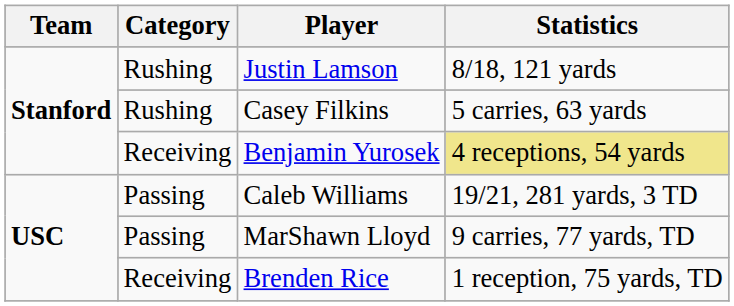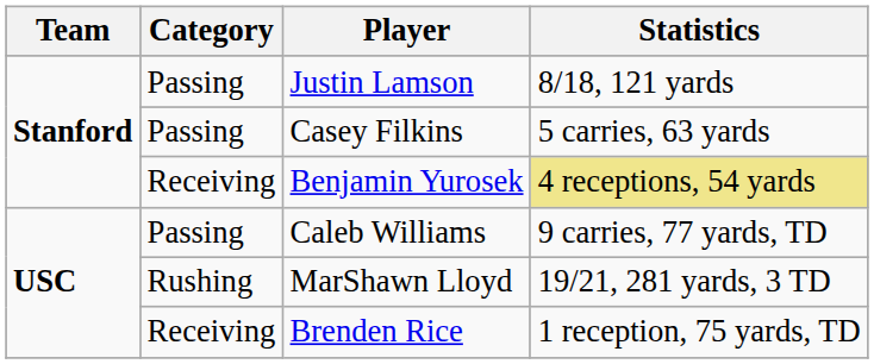Justin Lamson | Category: Rushing -> Passing
Casey Filkins | Category: Rushing -> Passing
Caleb Williams | Statistics: 19/21, 281 yards, 3 TD -> 9 carries, 77 yards, TD
MarShawn Lloyd | Category: Passing -> Rushing
MarShawn Lloyd | Statistics: 9 carries, 77 yards, TD -> 19/21, 281 yards, 3 TD
